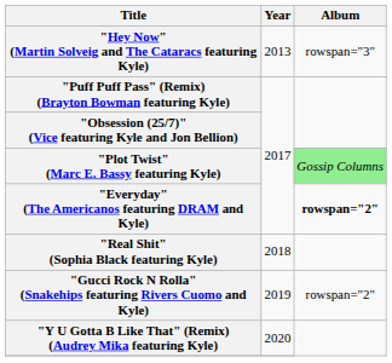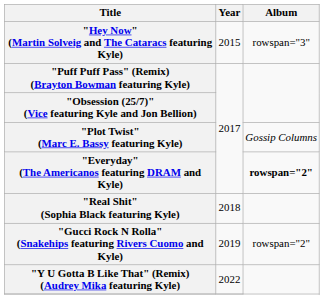"Hey Now" (Martin Solveig and The Cataracs featuring Kyle) | Year: 2013 -> 2015
"Plot Twist" (Marc E. Bassy featuring Kyle) | Album: lightgreen background -> no background
"Y U Gotta B Like That" (Remix) (Audrey Mika featuring Kyle) | Year: 2020 -> 2022
